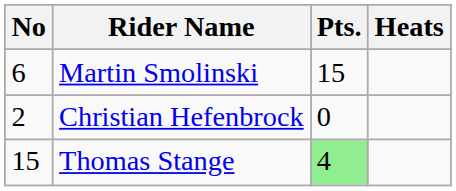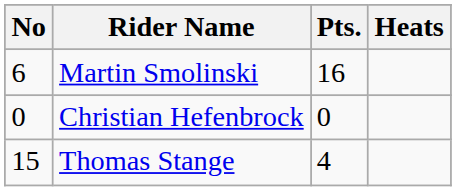Martin Smolinski | Pts.: 15 -> 16
Christian Hefenbrock | No: 2 -> 0
Thomas Stange | Pts.: lightgreen background -> no background
